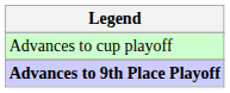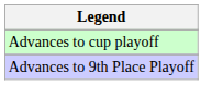Advances to 9th Place Playoff | column 1: bold -> normal
